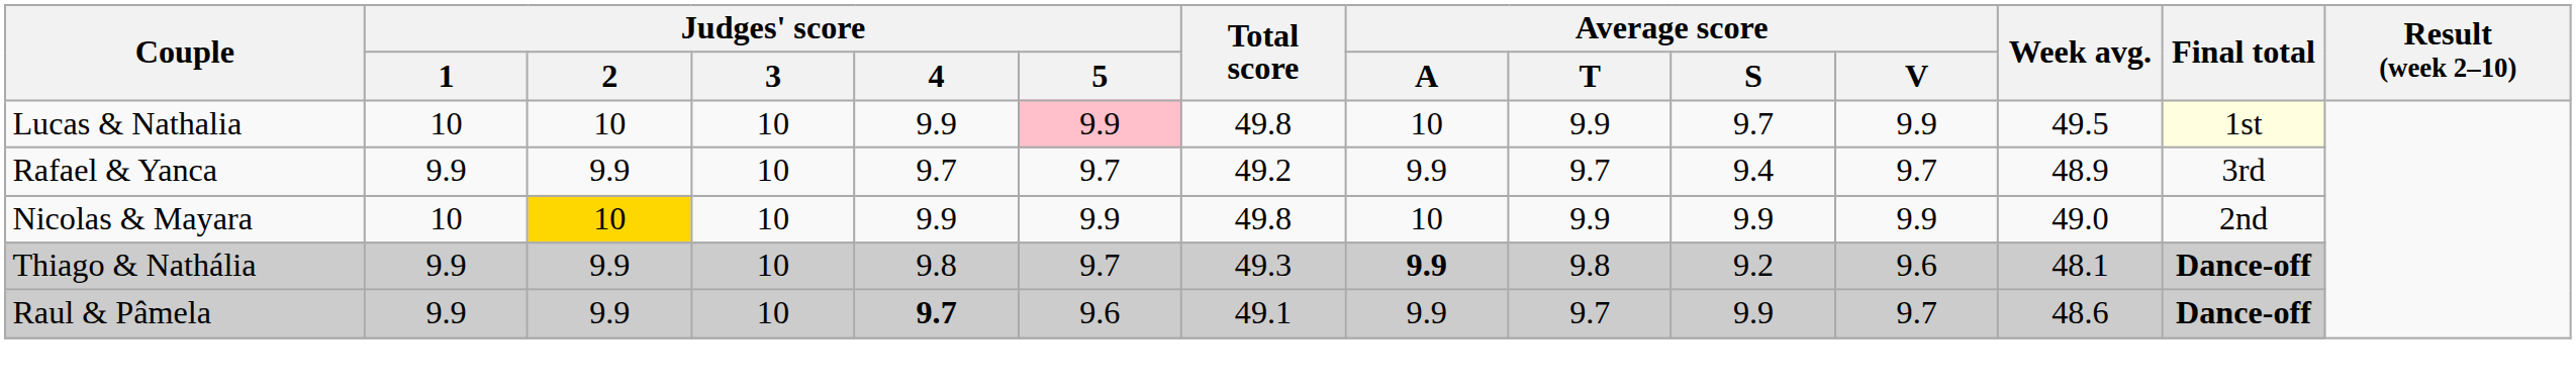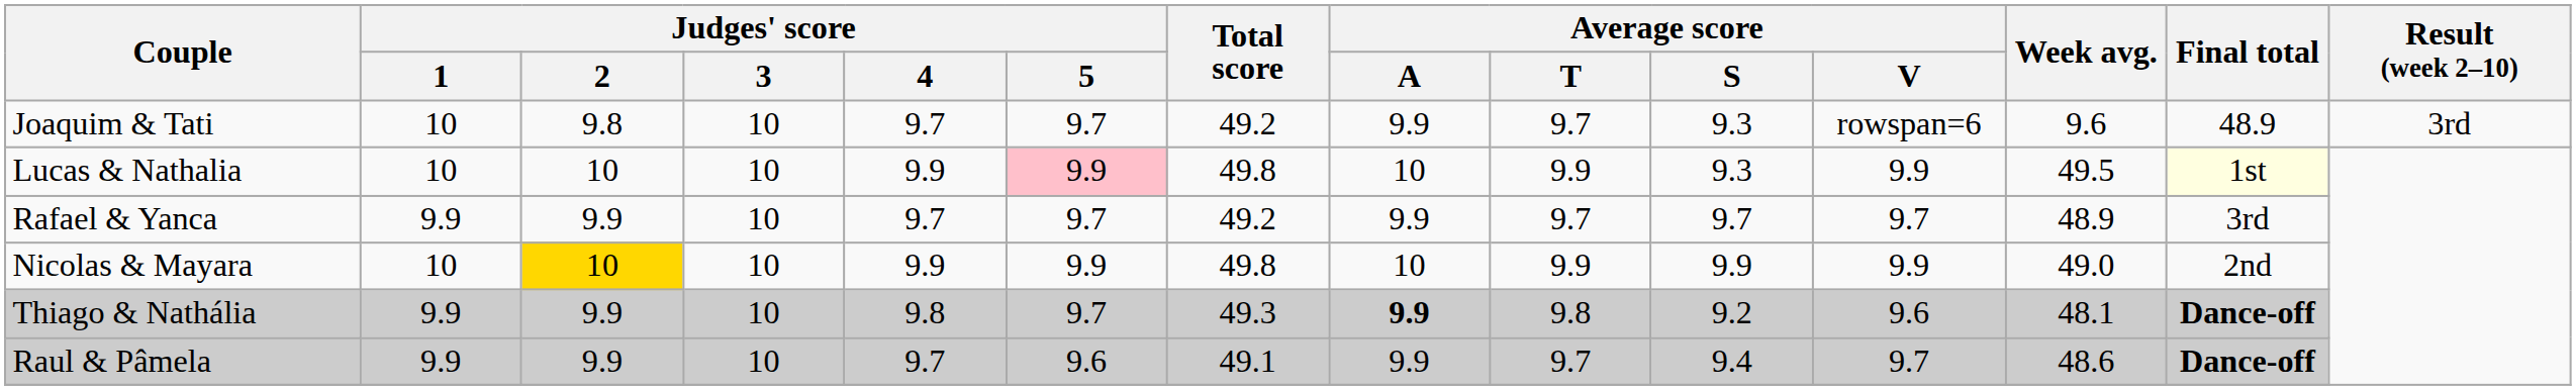+ row: Joaquim & Tati | 10 | 9.8 | 10 | 9.7 | 9.7 | 49.2 | 9.9 | 9.7 | 9.3 | rowspan=6 | 9.6 | 48.9 | 3rd
Lucas & Nathalia | Average score / S: 9.7 -> 9.3
Rafael & Yanca | Average score / S: 9.4 -> 9.7
Raul & Pâmela | Judges' score / 4: bold -> normal
Raul & Pâmela | Average score / S: 9.9 -> 9.4
